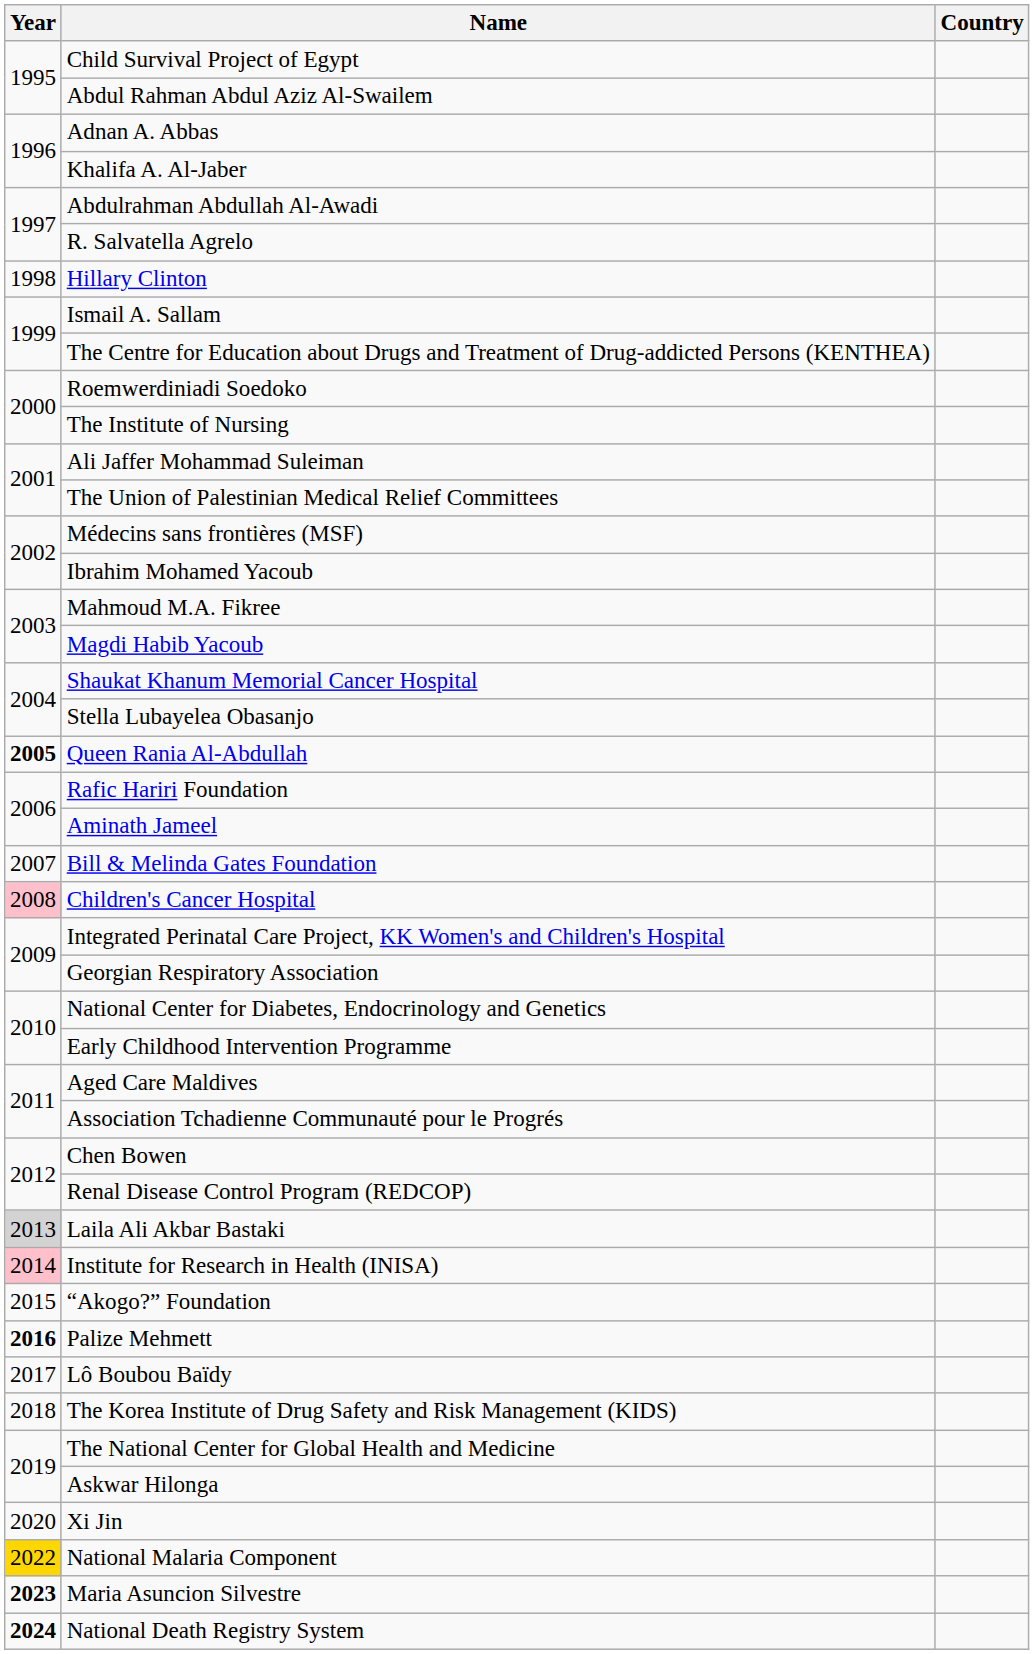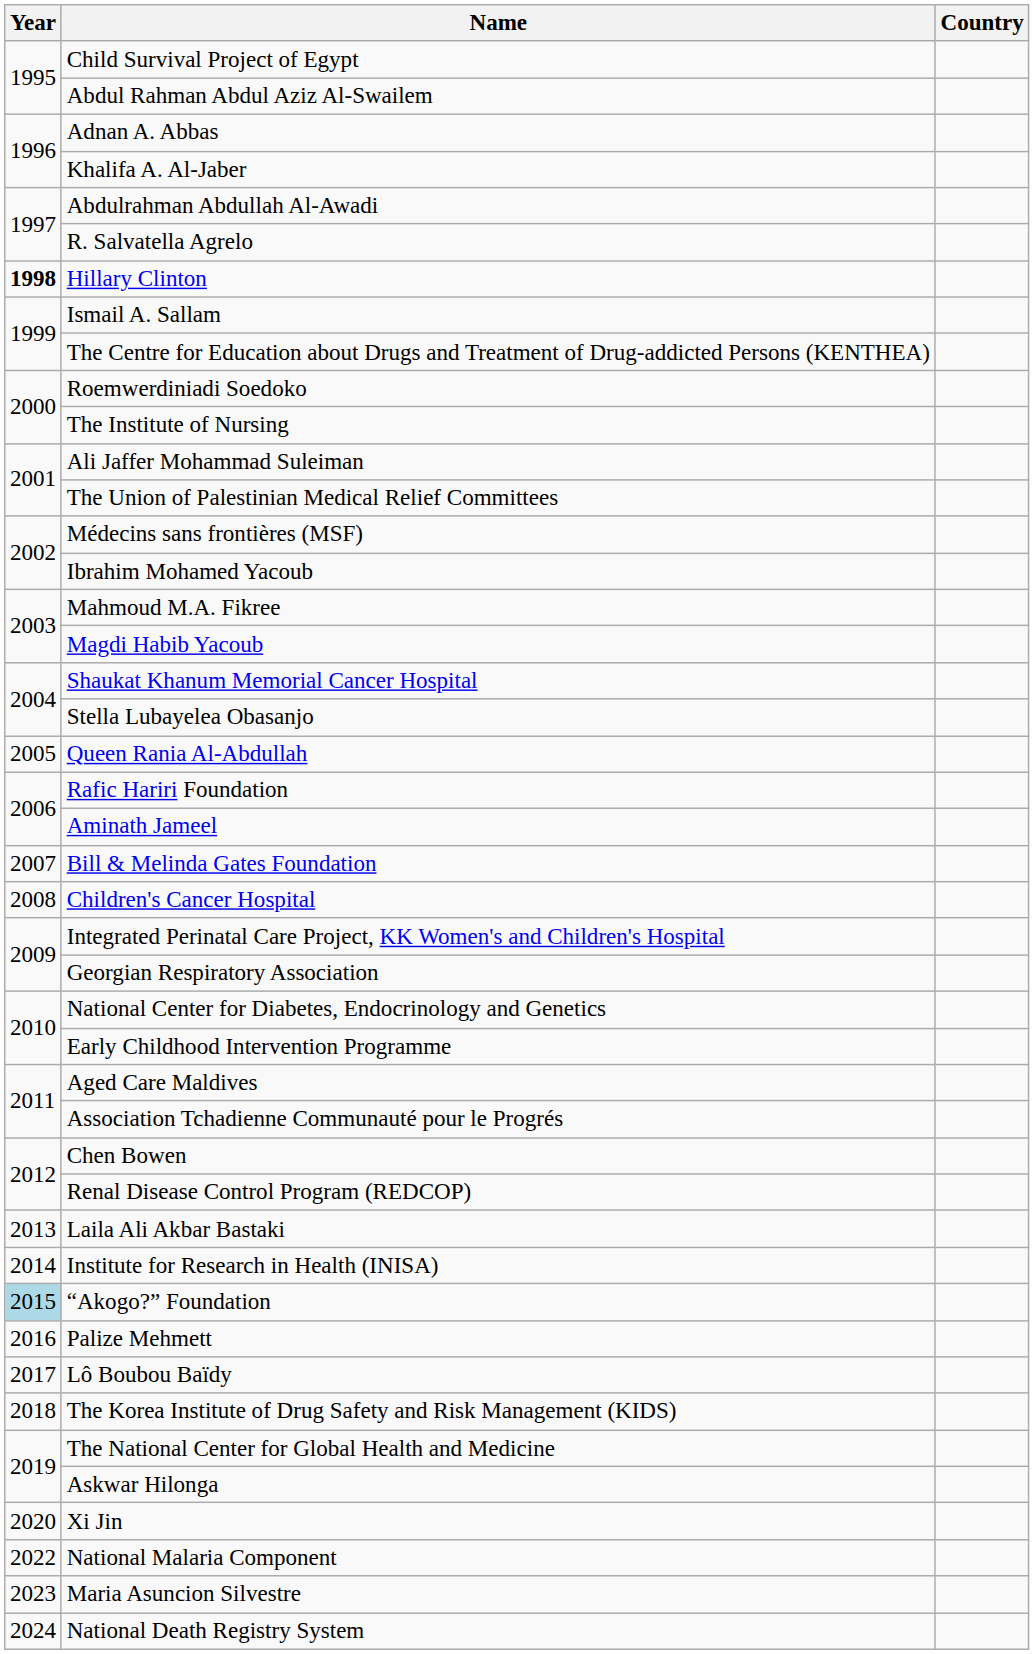Hillary Clinton | Year: normal -> bold
Queen Rania Al-Abdullah | Year: bold -> normal
Children's Cancer Hospital | Year: pink background -> no background
Laila Ali Akbar Bastaki | Year: lightgrey background -> no background
Institute for Research in Health (INISA) | Year: pink background -> no background
“Akogo?” Foundation | Year: no background -> lightblue background
Palize Mehmett | Year: bold -> normal
National Malaria Component | Year: gold background -> no background
Maria Asuncion Silvestre | Year: bold -> normal
National Death Registry System | Year: bold -> normal
